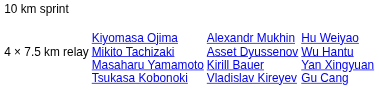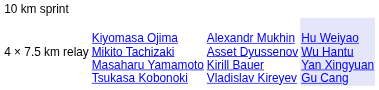4 × 7.5 km relay | column 4: no background -> lavender background
